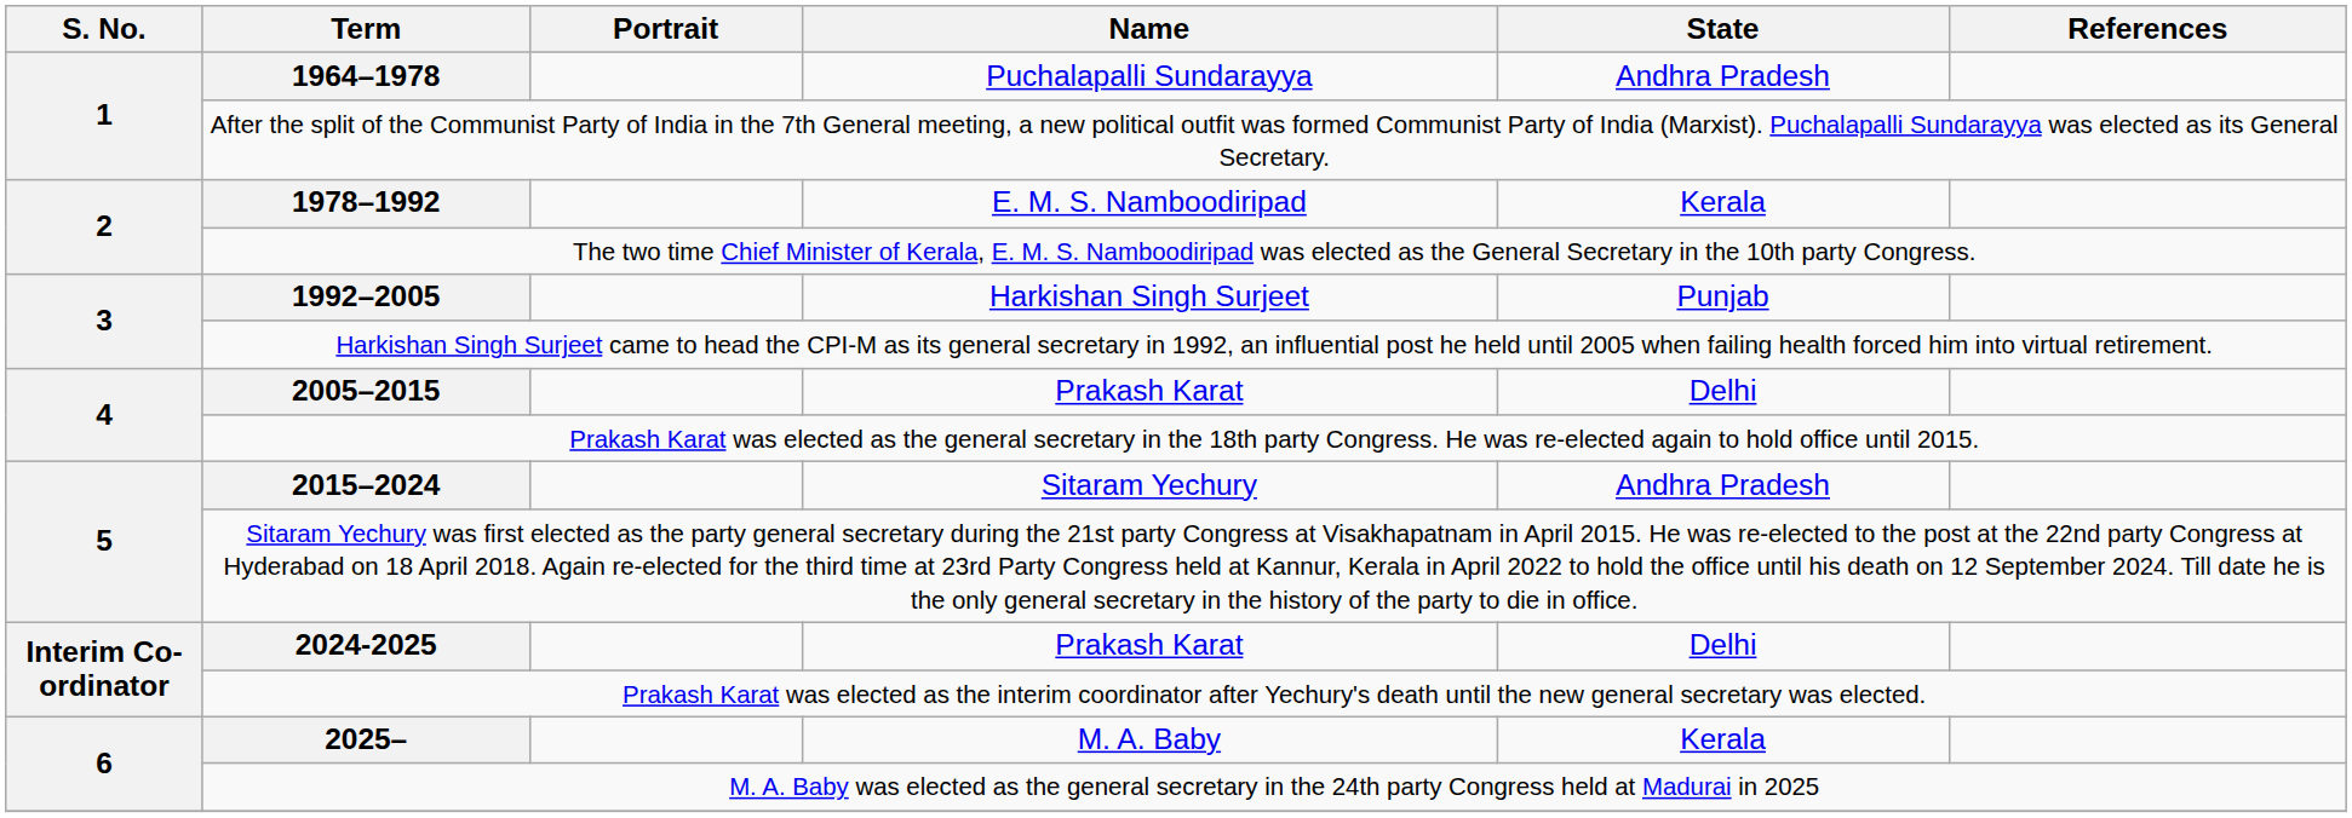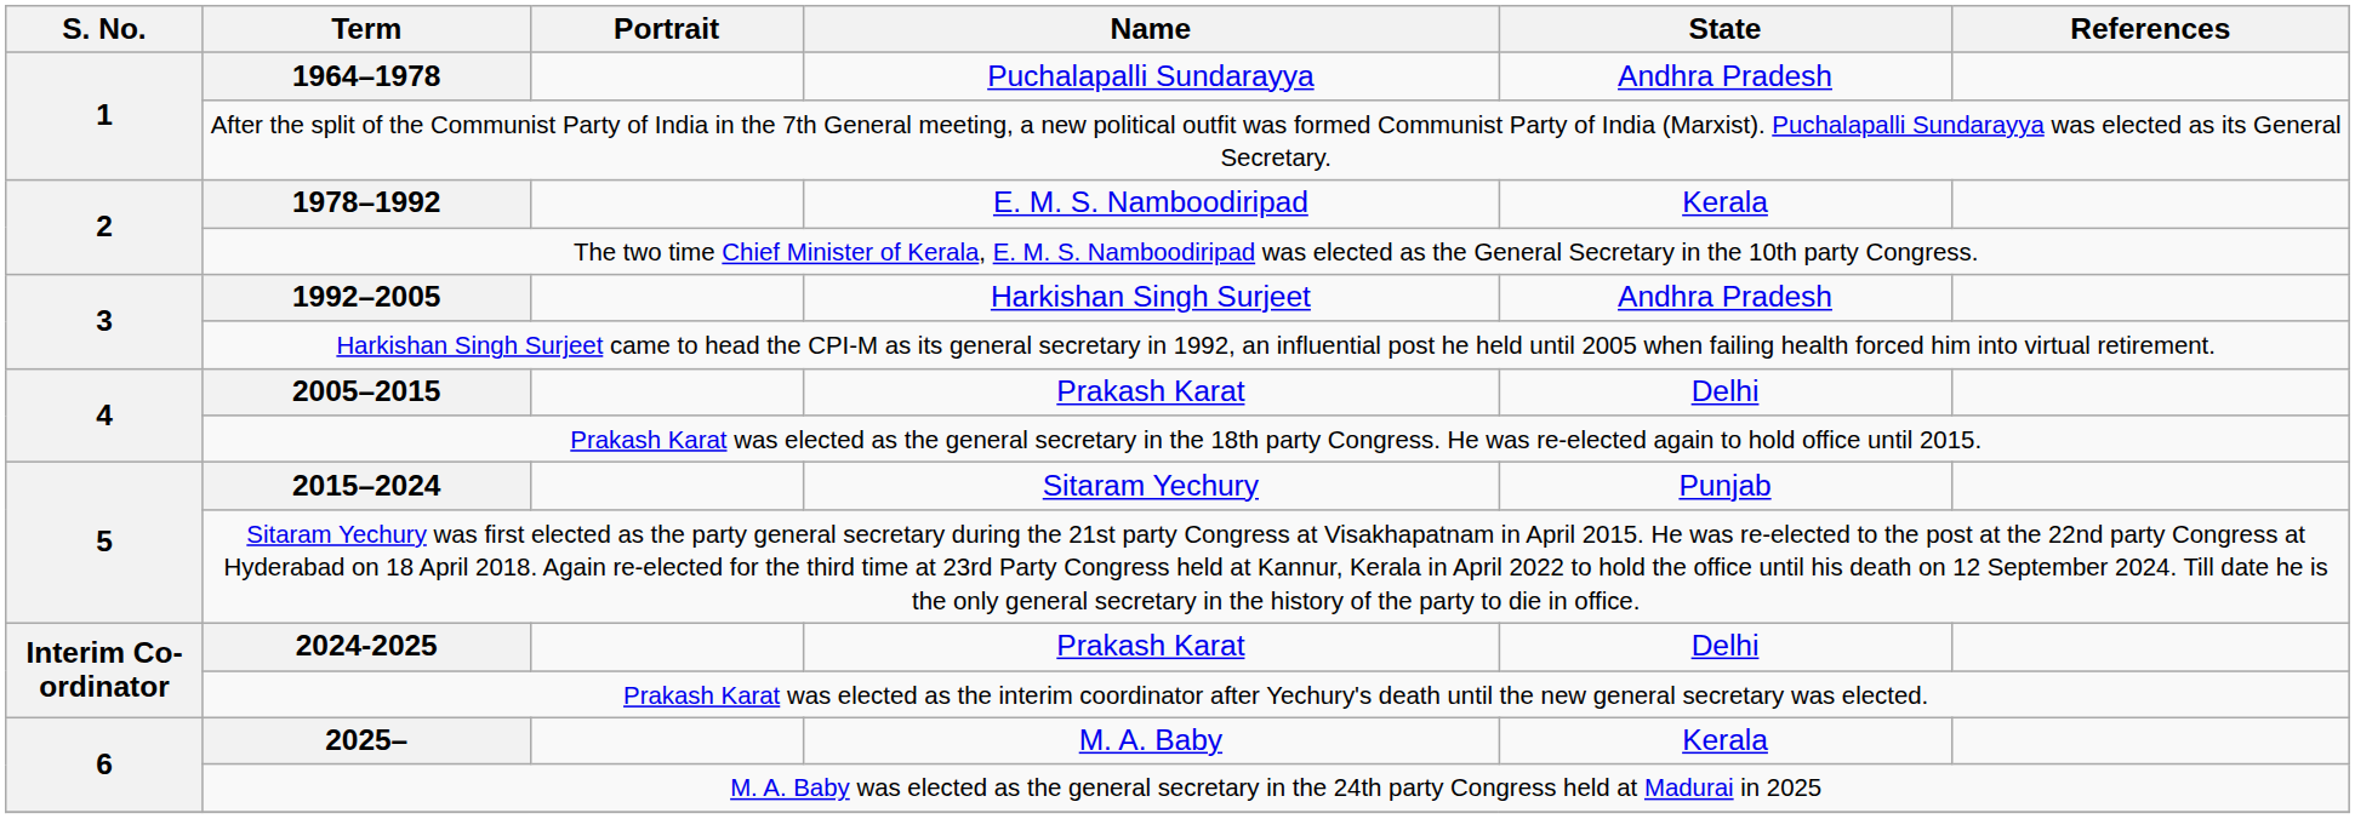1992–2005 | State: Punjab -> Andhra Pradesh
2015–2024 | State: Andhra Pradesh -> Punjab
